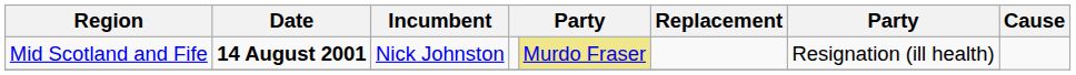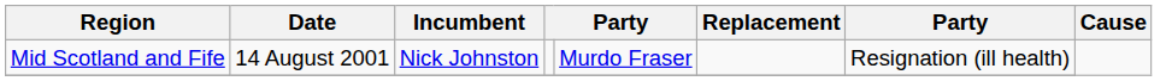Mid Scotland and Fife | Date: bold -> normal
Mid Scotland and Fife | column 5: khaki background -> no background
